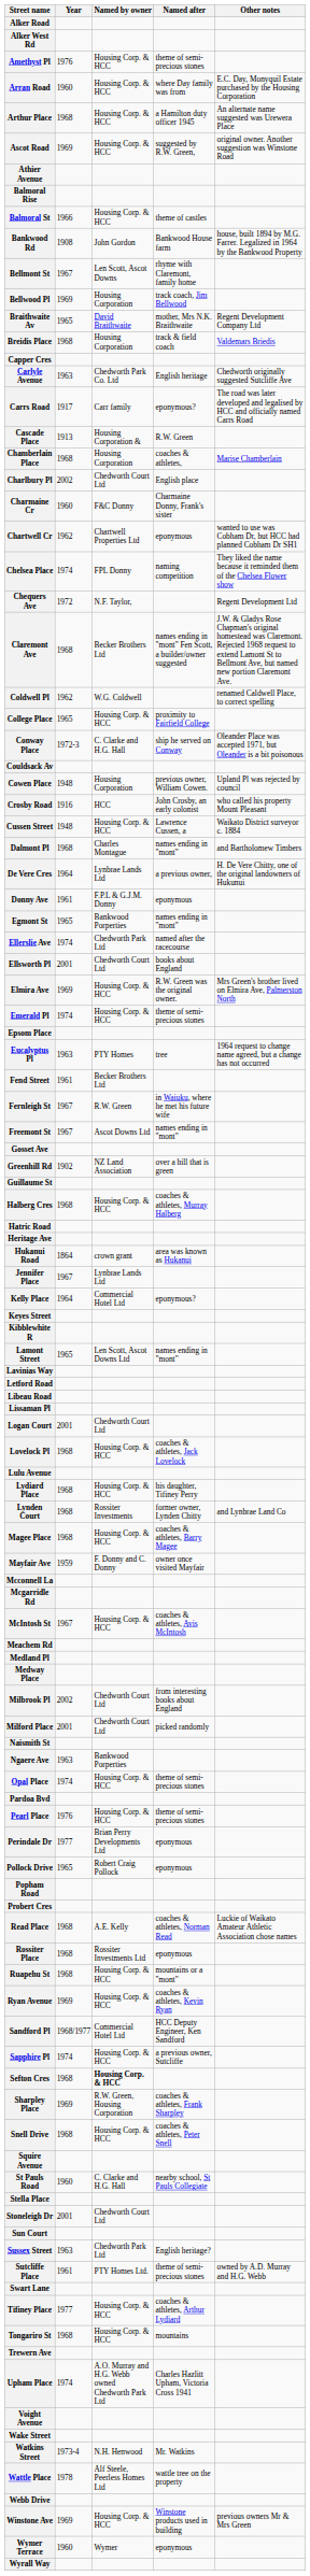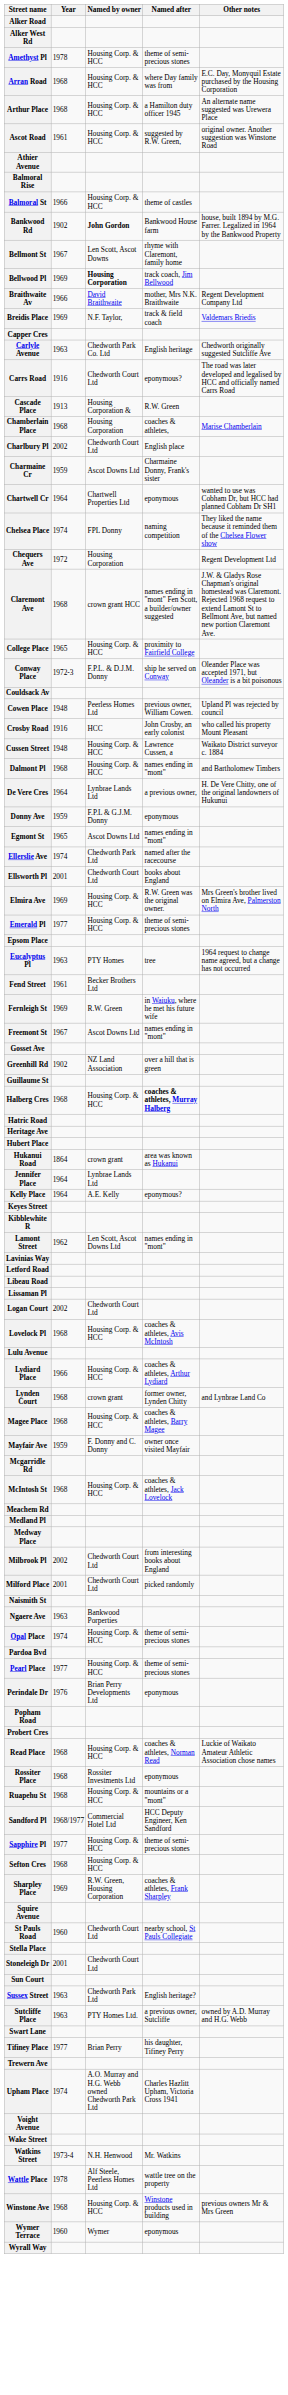Amethyst Pl | Year: 1976 -> 1978
Arran Road | Year: 1960 -> 1968
Ascot Road | Year: 1969 -> 1961
Bankwood Rd | Year: 1908 -> 1902
Bankwood Rd | Named by owner: normal -> bold
Bellwood Pl | Named by owner: normal -> bold
Braithwaite Av | Year: 1965 -> 1966
Breidis Place | Year: 1968 -> 1969
Breidis Place | Named by owner: Housing Corporation -> N.F. Taylor,
Carrs Road | Year: 1917 -> 1916
Carrs Road | Named by owner: Carr family -> Chedworth Court Ltd
Charmaine Cr | Year: 1960 -> 1959
Charmaine Cr | Named by owner: F&C Donny -> Ascot Downs Ltd
Chartwell Cr | Year: 1962 -> 1964
Chequers Ave | Named by owner: N.F. Taylor, -> Housing Corporation
Claremont Ave | Named by owner: Becker Brothers Ltd -> crown grant HCC
- row: Coldwell Pl | 1962 | W.G. Coldwell | renamed Caldwell Place, to correct spelling
Conway Place | Named by owner: C. Clarke and H.G. Hall -> F.P.L. & D.J.M. Donny
Cowen Place | Named by owner: Housing Corporation -> Peerless Homes Ltd
Dalmont Pl | Named by owner: Charles Montague -> Housing Corp. & HCC
Donny Ave | Year: 1961 -> 1959
Egmont St | Named by owner: Bankwood Porperties -> Ascot Downs Ltd
Emerald Pl | Year: 1974 -> 1977
Fernleigh St | Year: 1967 -> 1969
Halberg Cres | Named after: normal -> bold
+ row: Hubert Place
Jennifer Place | Year: 1967 -> 1964
Kelly Place | Named by owner: Commercial Hotel Ltd -> A.E. Kelly
Lamont Street | Year: 1965 -> 1962
Logan Court | Year: 2001 -> 2002
Lovelock Pl | Named after: coaches & athletes, Jack Lovelock -> coaches & athletes, Avis McIntosh
Lydiard Place | Year: 1968 -> 1966
Lydiard Place | Named after: his daughter, Tifiney Perry -> coaches & athletes, Arthur Lydiard
Lynden Court | Named by owner: Rossiter Investments -> crown grant
- row: Mcconnell La
McIntosh St | Year: 1967 -> 1968
McIntosh St | Named after: coaches & athletes, Avis McIntosh -> coaches & athletes, Jack Lovelock
Pearl Place | Year: 1976 -> 1977
Perindale Dr | Year: 1977 -> 1976
- row: Pollock Drive | 1965 | Robert Craig Pollock | eponymous
Read Place | Named by owner: A.E. Kelly -> Housing Corp. & HCC
- row: Ryan Avenue | 1969 | Housing Corp. & HCC | coaches & athletes, Kevin Ryan
Sapphire Pl | Year: 1974 -> 1977
Sapphire Pl | Named after: a previous owner, Sutcliffe -> theme of semi-precious stones
Sefton Cres | Named by owner: bold -> normal
- row: Snell Drive | 1968 | Housing Corp. & HCC | coaches & athletes, Peter Snell
St Pauls Road | Named by owner: C. Clarke and H.G. Hall -> Chedworth Court Ltd
Sutcliffe Place | Year: 1961 -> 1963
Sutcliffe Place | Named after: theme of semi-precious stones -> a previous owner, Sutcliffe
Tifiney Place | Named by owner: Housing Corp. & HCC -> Brian Perry
Tifiney Place | Named after: coaches & athletes, Arthur Lydiard -> his daughter, Tifiney Perry
- row: Tongariro St | 1968 | Housing Corp. & HCC | mountains
- row: Webb Drive
Winstone Ave | Year: 1969 -> 1968
